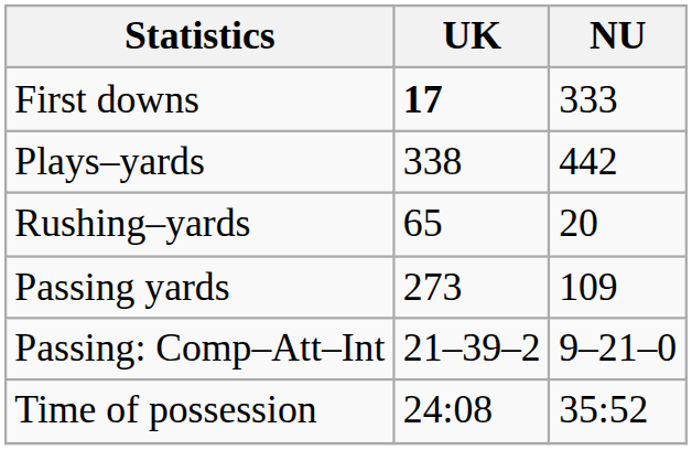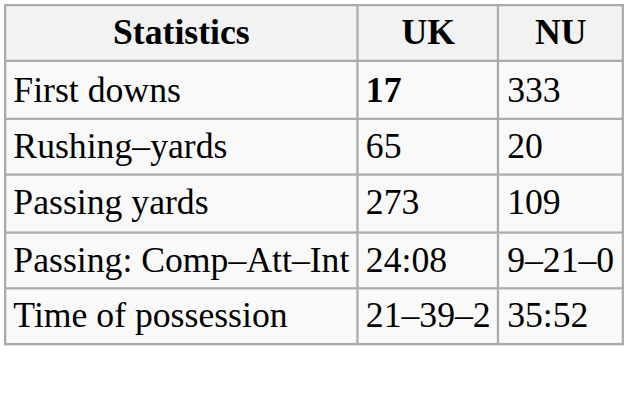- row: Plays–yards | 338 | 442
Passing: Comp–Att–Int | UK: 21–39–2 -> 24:08
Time of possession | UK: 24:08 -> 21–39–2
